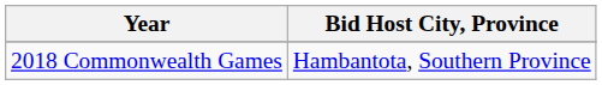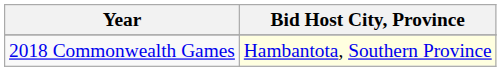2018 Commonwealth Games | Bid Host City, Province: no background -> lightyellow background
